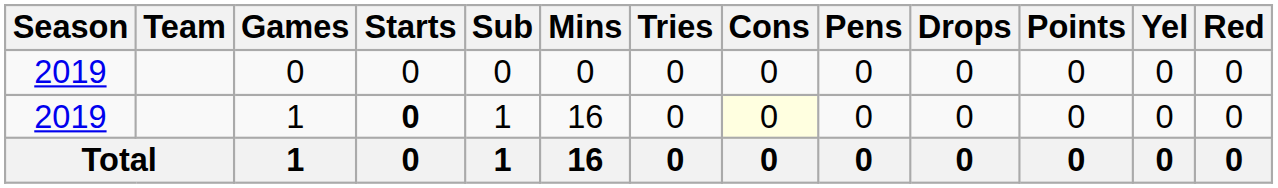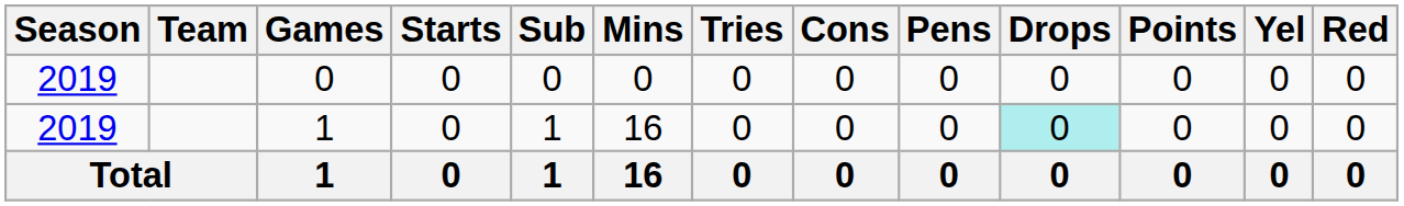2019 / 1 | Starts: bold -> normal
2019 / 1 | Cons: lightyellow background -> no background
2019 / 1 | Drops: no background -> paleturquoise background
